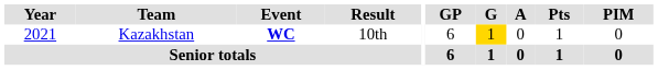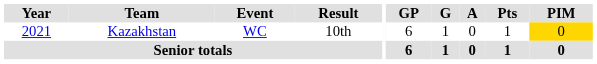Kazakhstan | Event: bold -> normal
Kazakhstan | G: gold background -> no background
Kazakhstan | PIM: no background -> gold background
